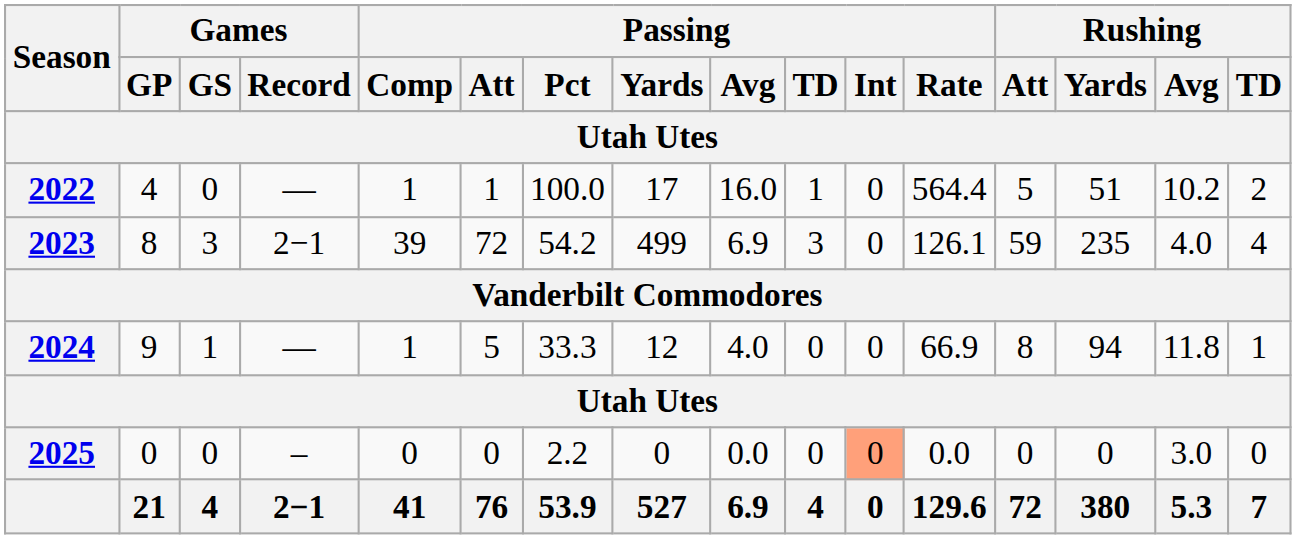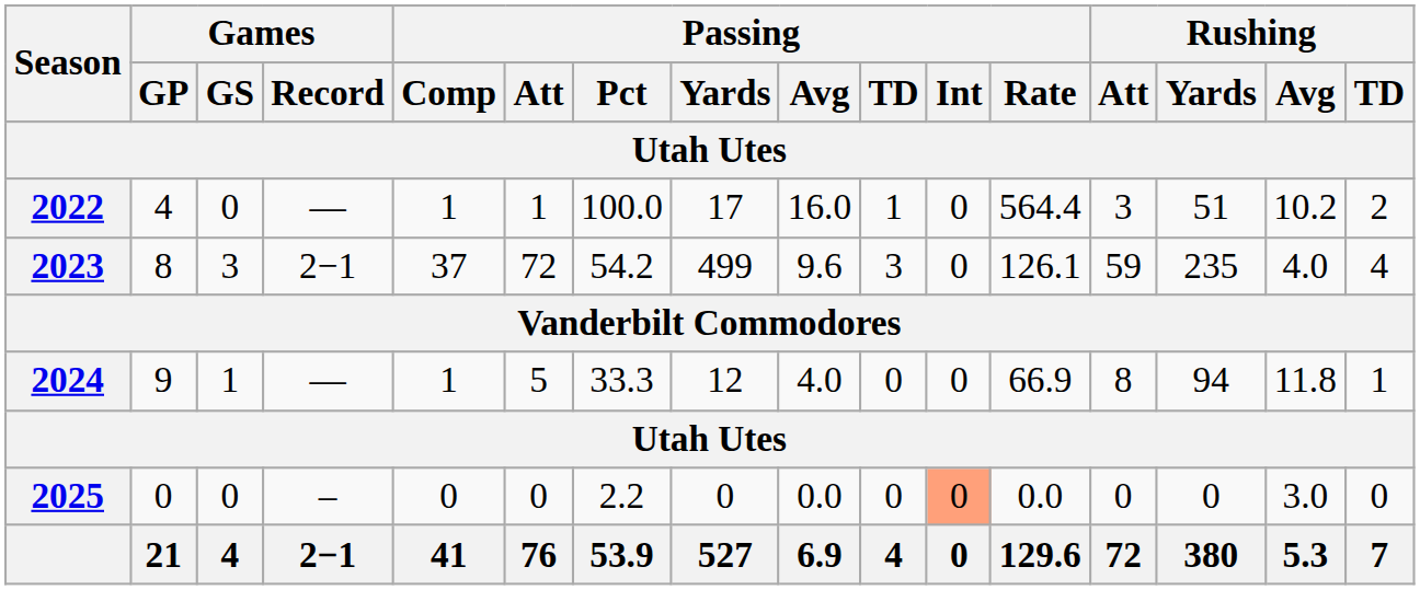2022 | Rushing / Att / Utah Utes: 5 -> 3
2023 | Passing / Comp / Utah Utes: 39 -> 37
2023 | Passing / Avg / Utah Utes: 6.9 -> 9.6
